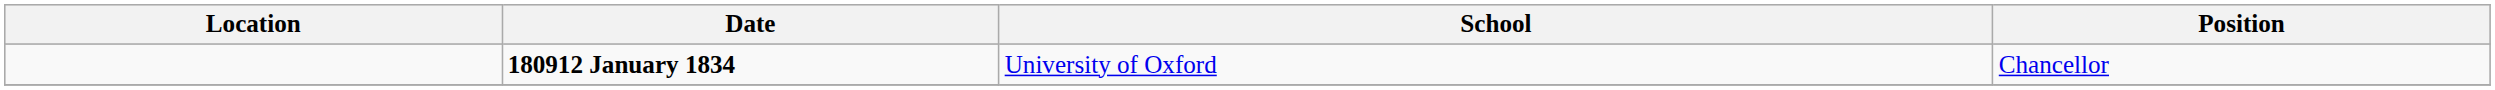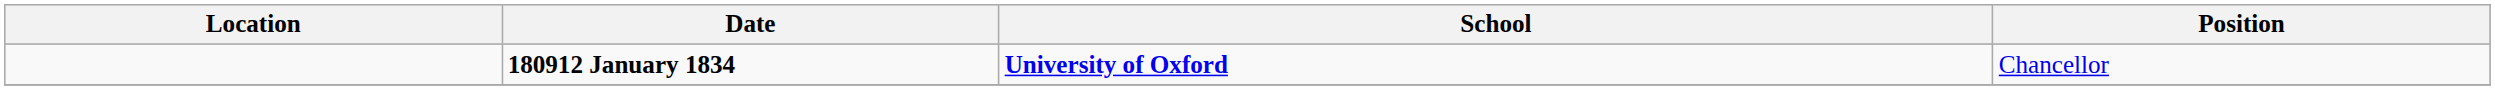180912 January 1834 | School: normal -> bold
